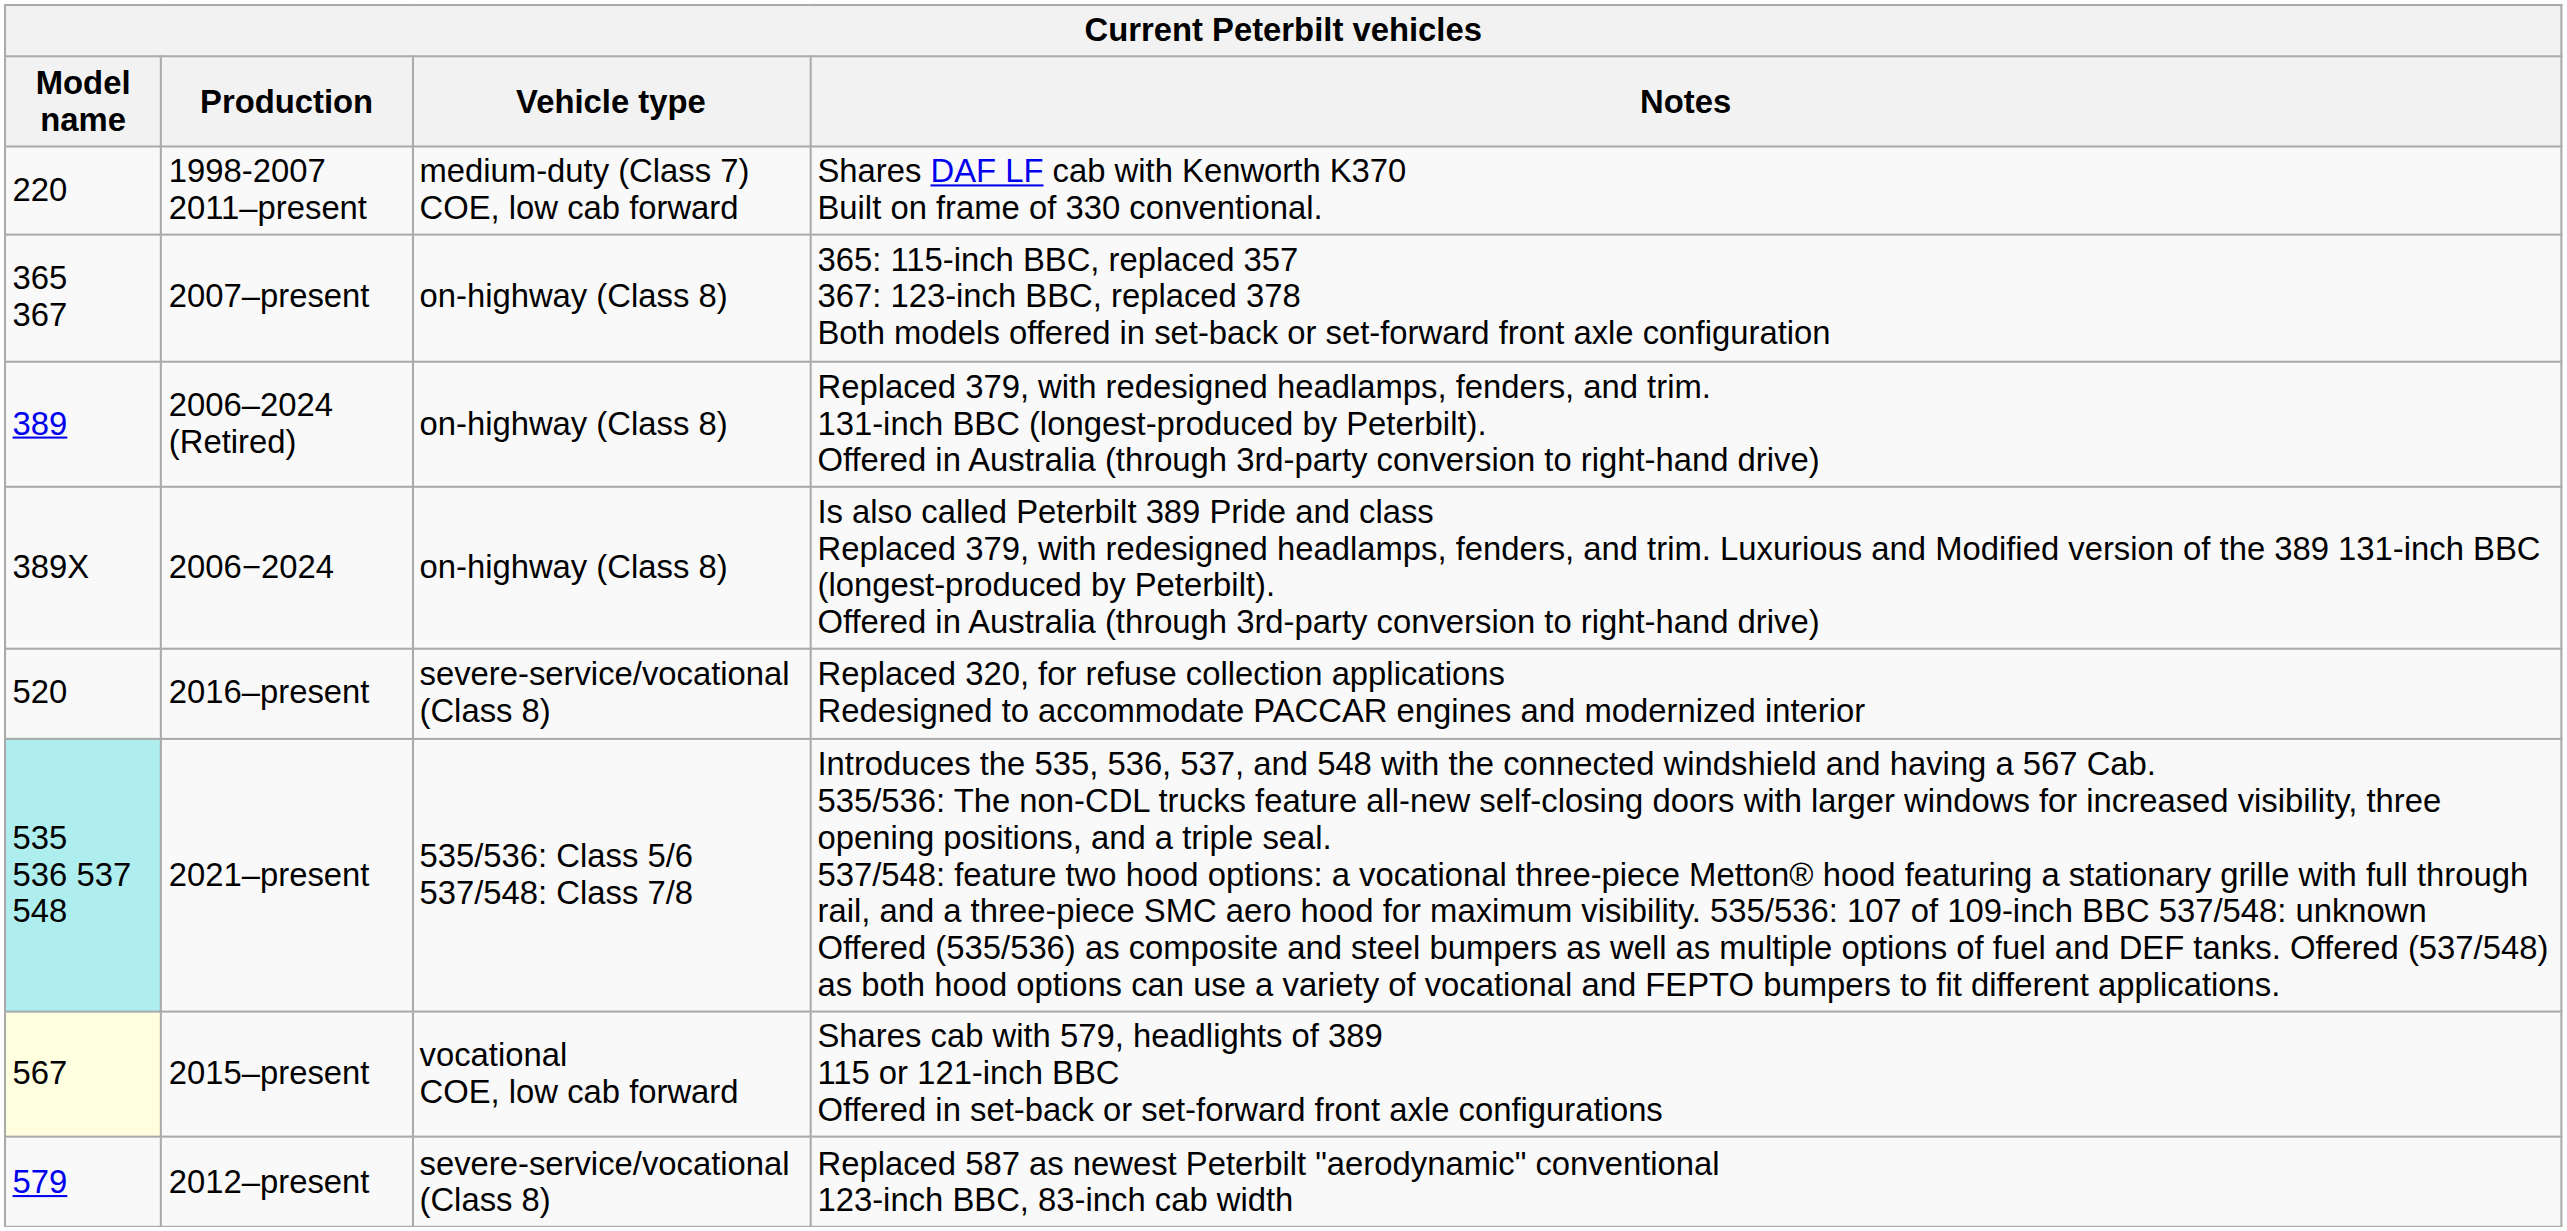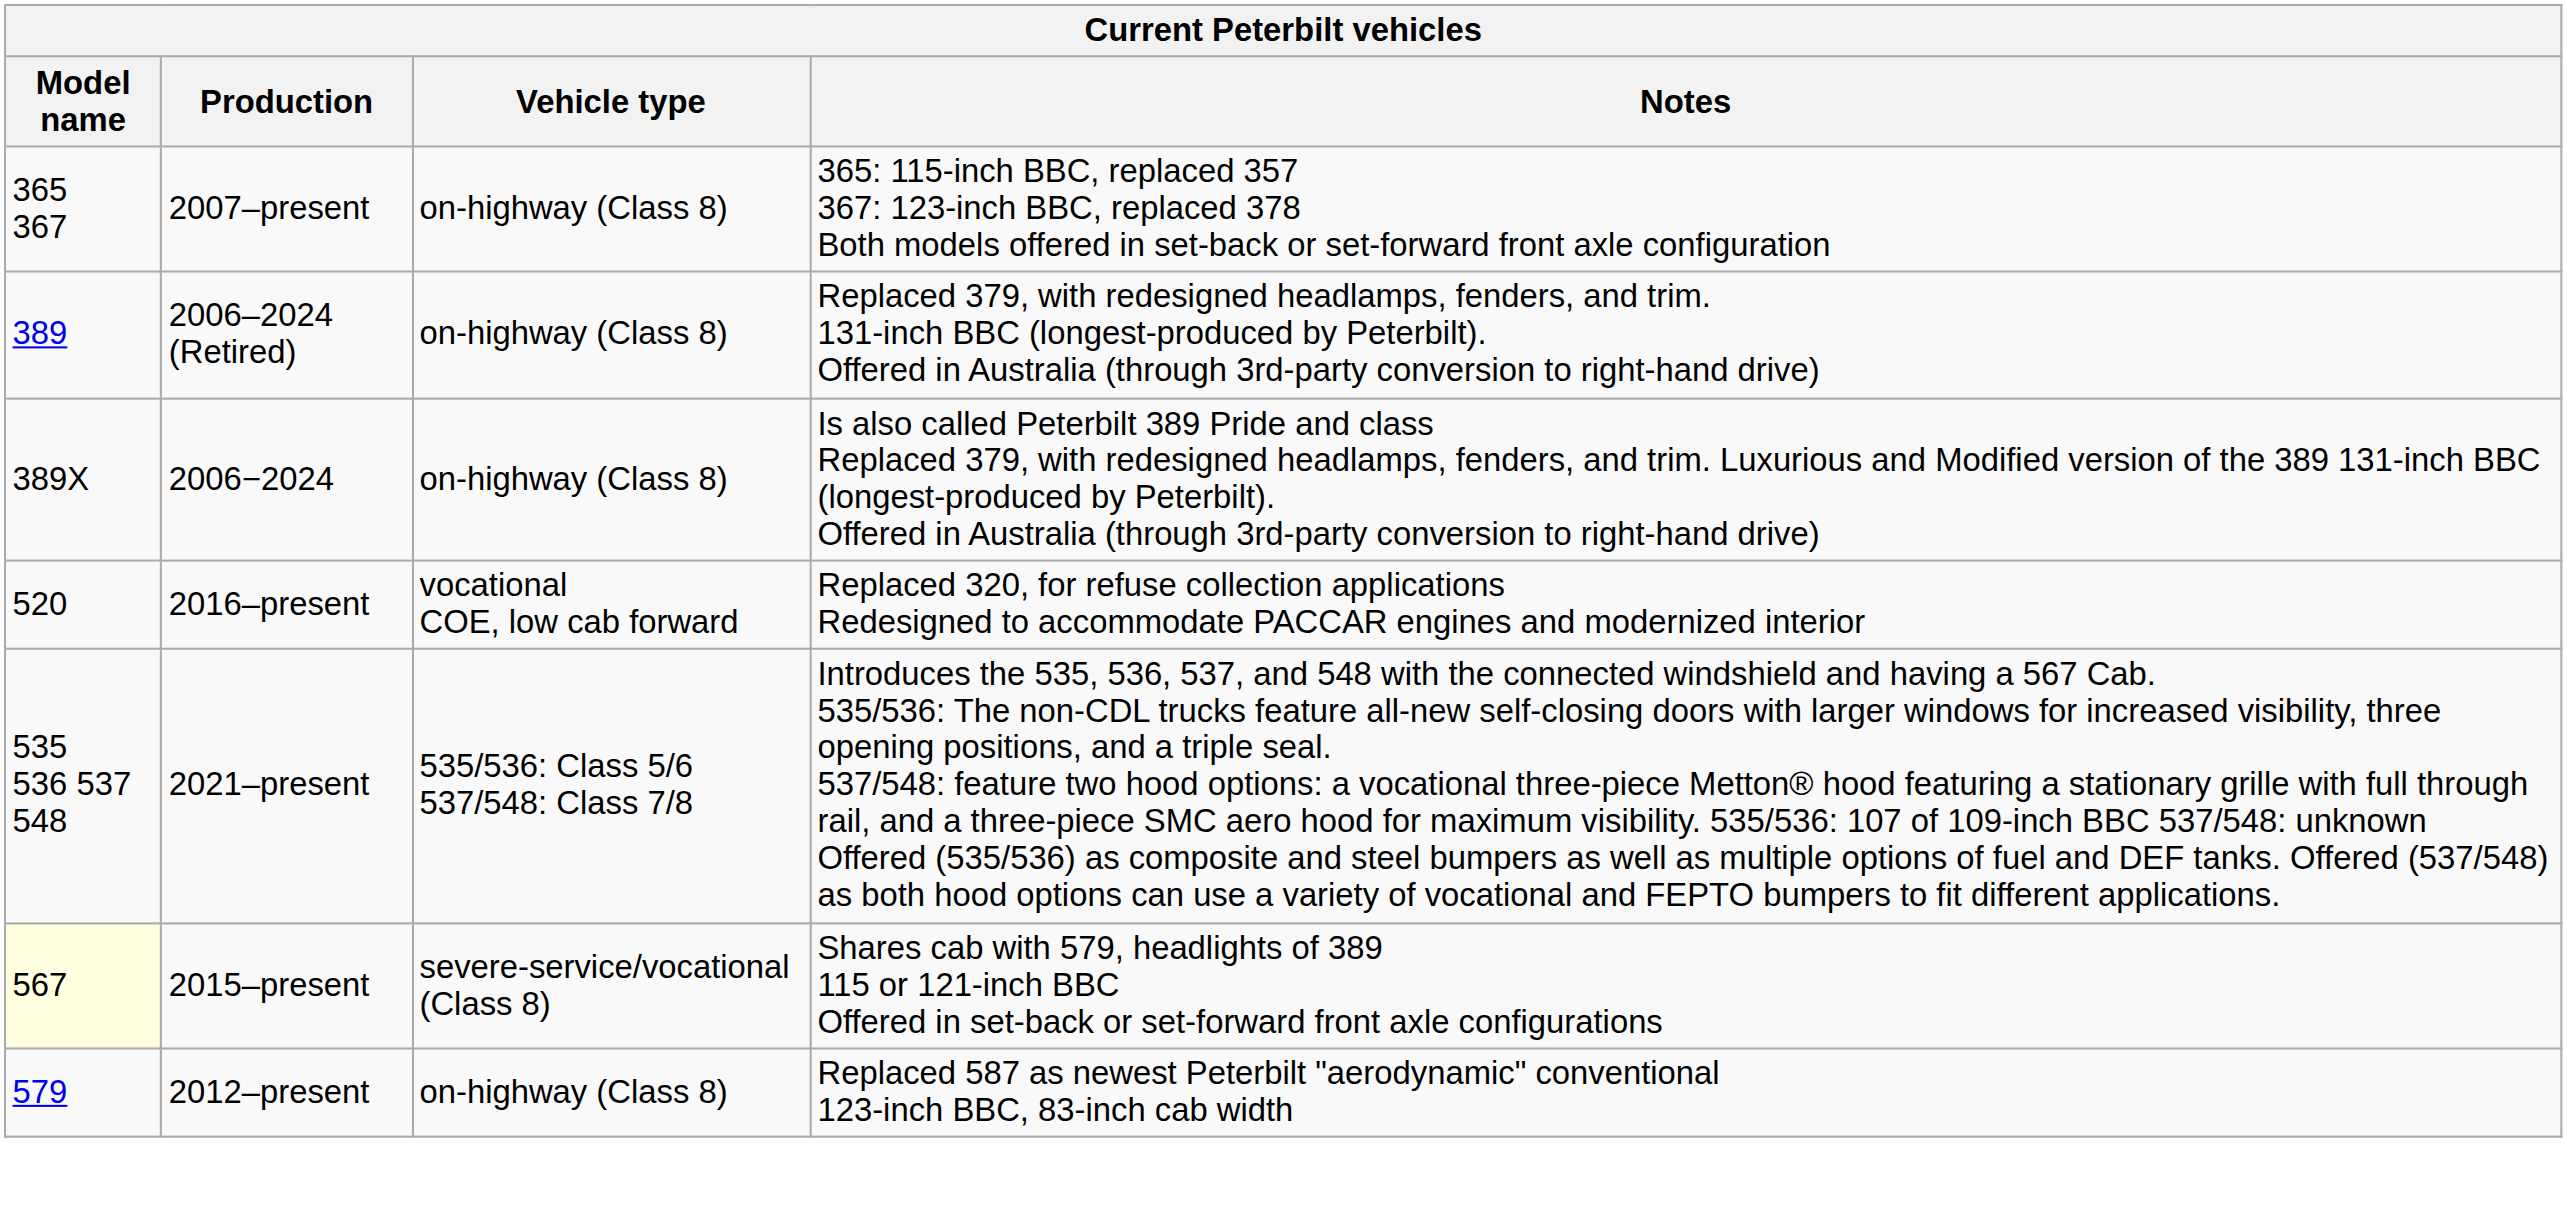- row: 220 | 1998-2007 2011–present | medium-duty (Class 7) COE, low cab forward | Shares DAF LF cab with Kenworth K370 Built on frame of 330 conventional.
2016–present | Vehicle type: severe-service/vocational (Class 8) -> vocational COE, low cab forward
2021–present | Model name: paleturquoise background -> no background
2015–present | Vehicle type: vocational COE, low cab forward -> severe-service/vocational (Class 8)
2012–present | Vehicle type: severe-service/vocational (Class 8) -> on-highway (Class 8)
